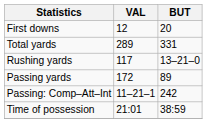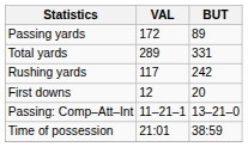rows swapped: First downs <-> Passing yards
Rushing yards | BUT: 13–21–0 -> 242
Passing: Comp–Att–Int | BUT: 242 -> 13–21–0
